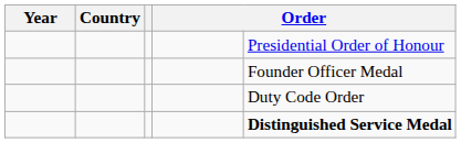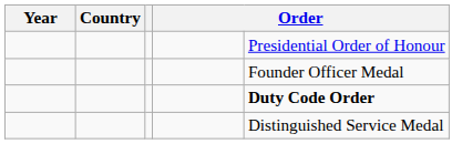row 4 | column 5: normal -> bold
row 5 | column 5: bold -> normal
